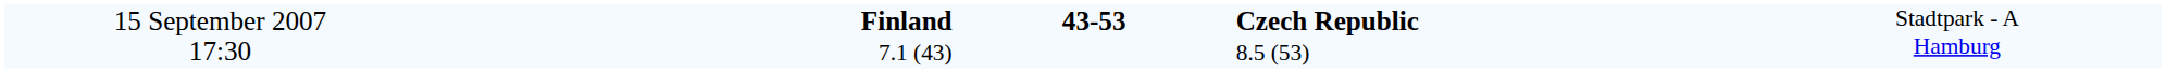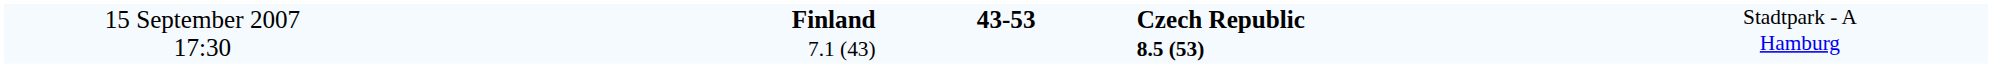7.1 (43) | column 4: normal -> bold
